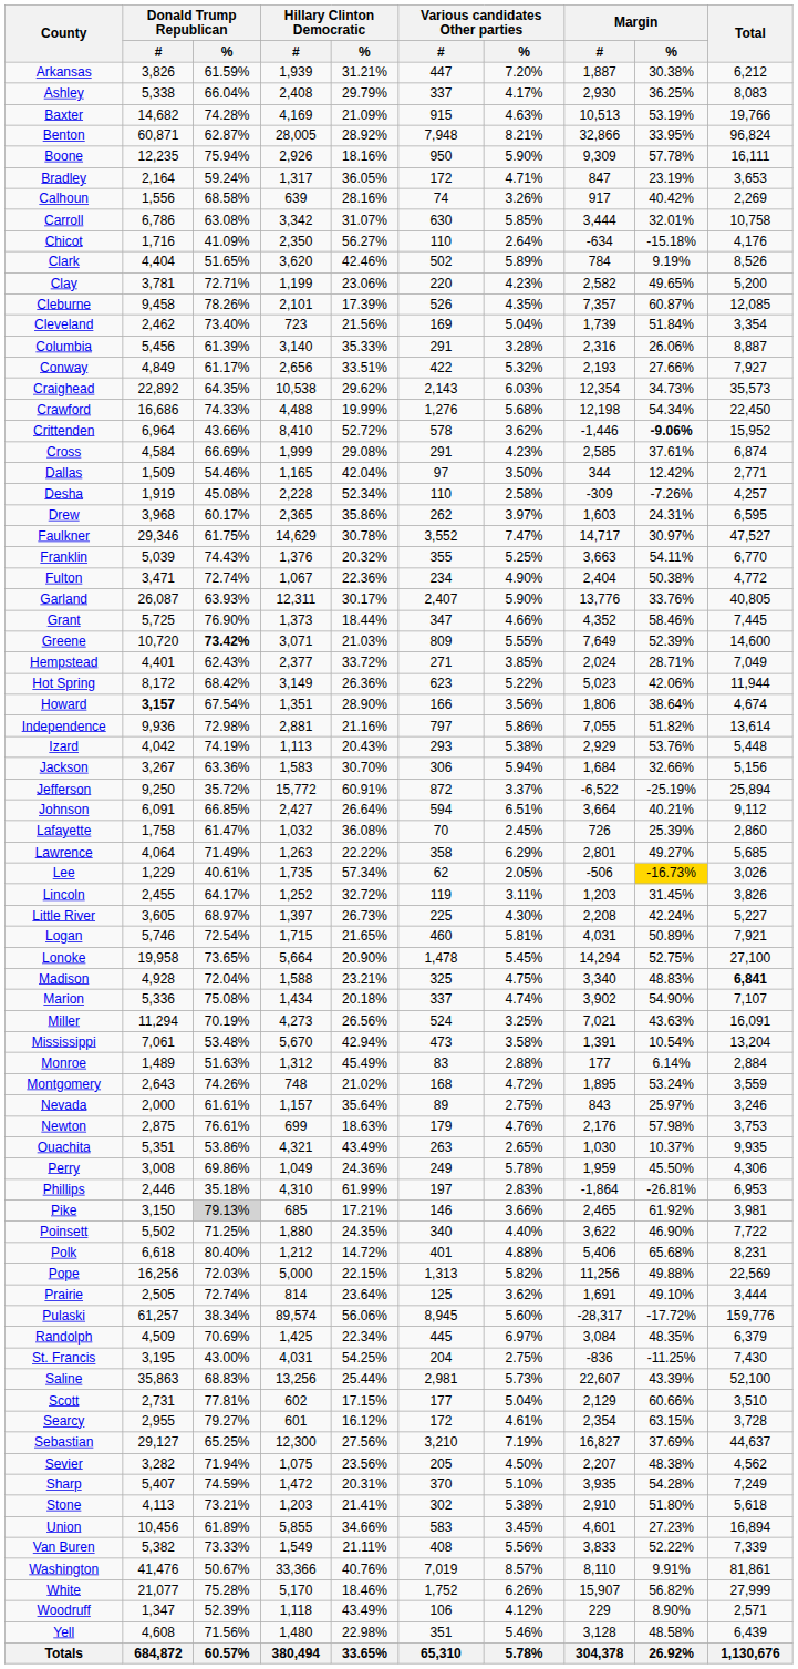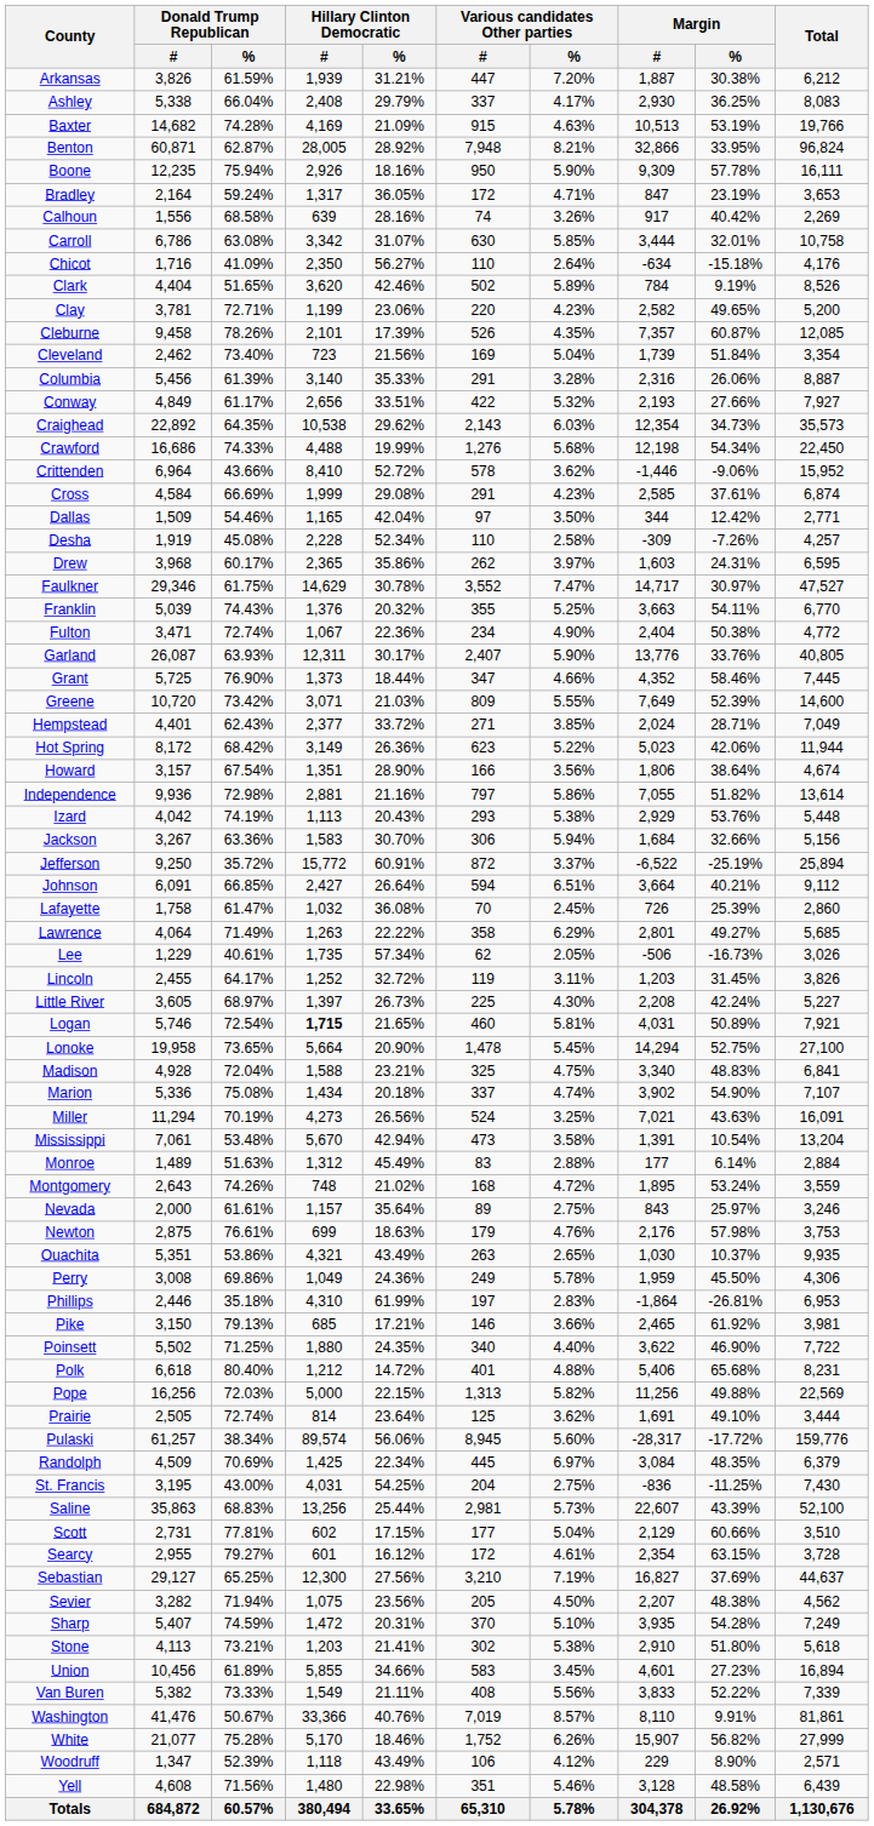Crittenden | Margin / %: bold -> normal
Greene | Donald Trump Republican / %: bold -> normal
Howard | Donald Trump Republican / #: bold -> normal
Lee | Margin / %: gold background -> no background
Logan | Hillary Clinton Democratic / #: normal -> bold
Madison | Total: bold -> normal
Pike | Donald Trump Republican / %: lightgrey background -> no background
